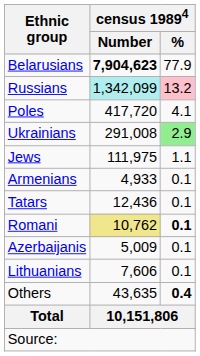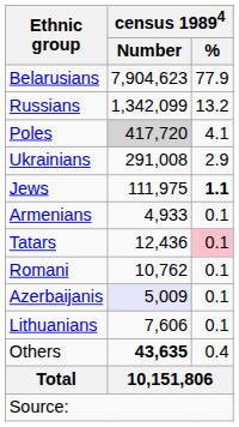Belarusians | census 19894 / Number: bold -> normal
Russians | census 19894 / Number: paleturquoise background -> no background
Russians | census 19894 / %: pink background -> no background
Poles | census 19894 / Number: no background -> lightgrey background
Ukrainians | census 19894 / %: lightgreen background -> no background
Jews | census 19894 / %: normal -> bold
Tatars | census 19894 / %: no background -> pink background
Romani | census 19894 / Number: khaki background -> no background
Romani | census 19894 / %: bold -> normal
Azerbaijanis | census 19894 / Number: no background -> lavender background
Others | census 19894 / Number: normal -> bold
Others | census 19894 / %: bold -> normal
